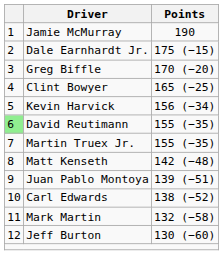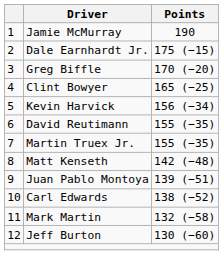David Reutimann | column 1: lightgreen background -> no background
